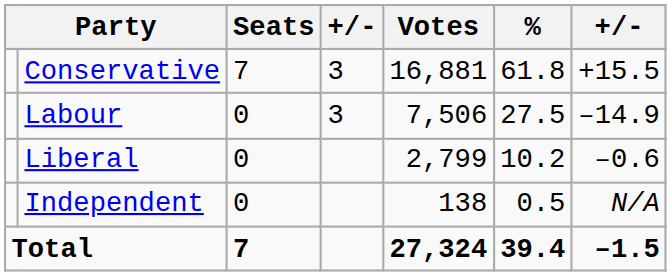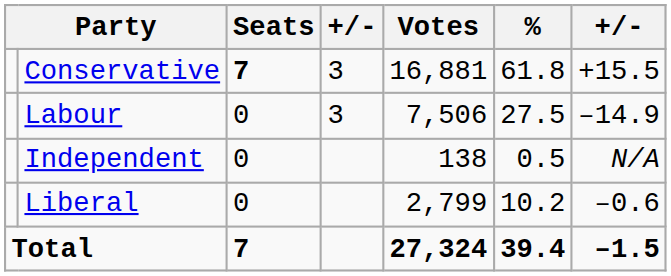Conservative | Seats: normal -> bold
rows swapped: Liberal <-> Independent
